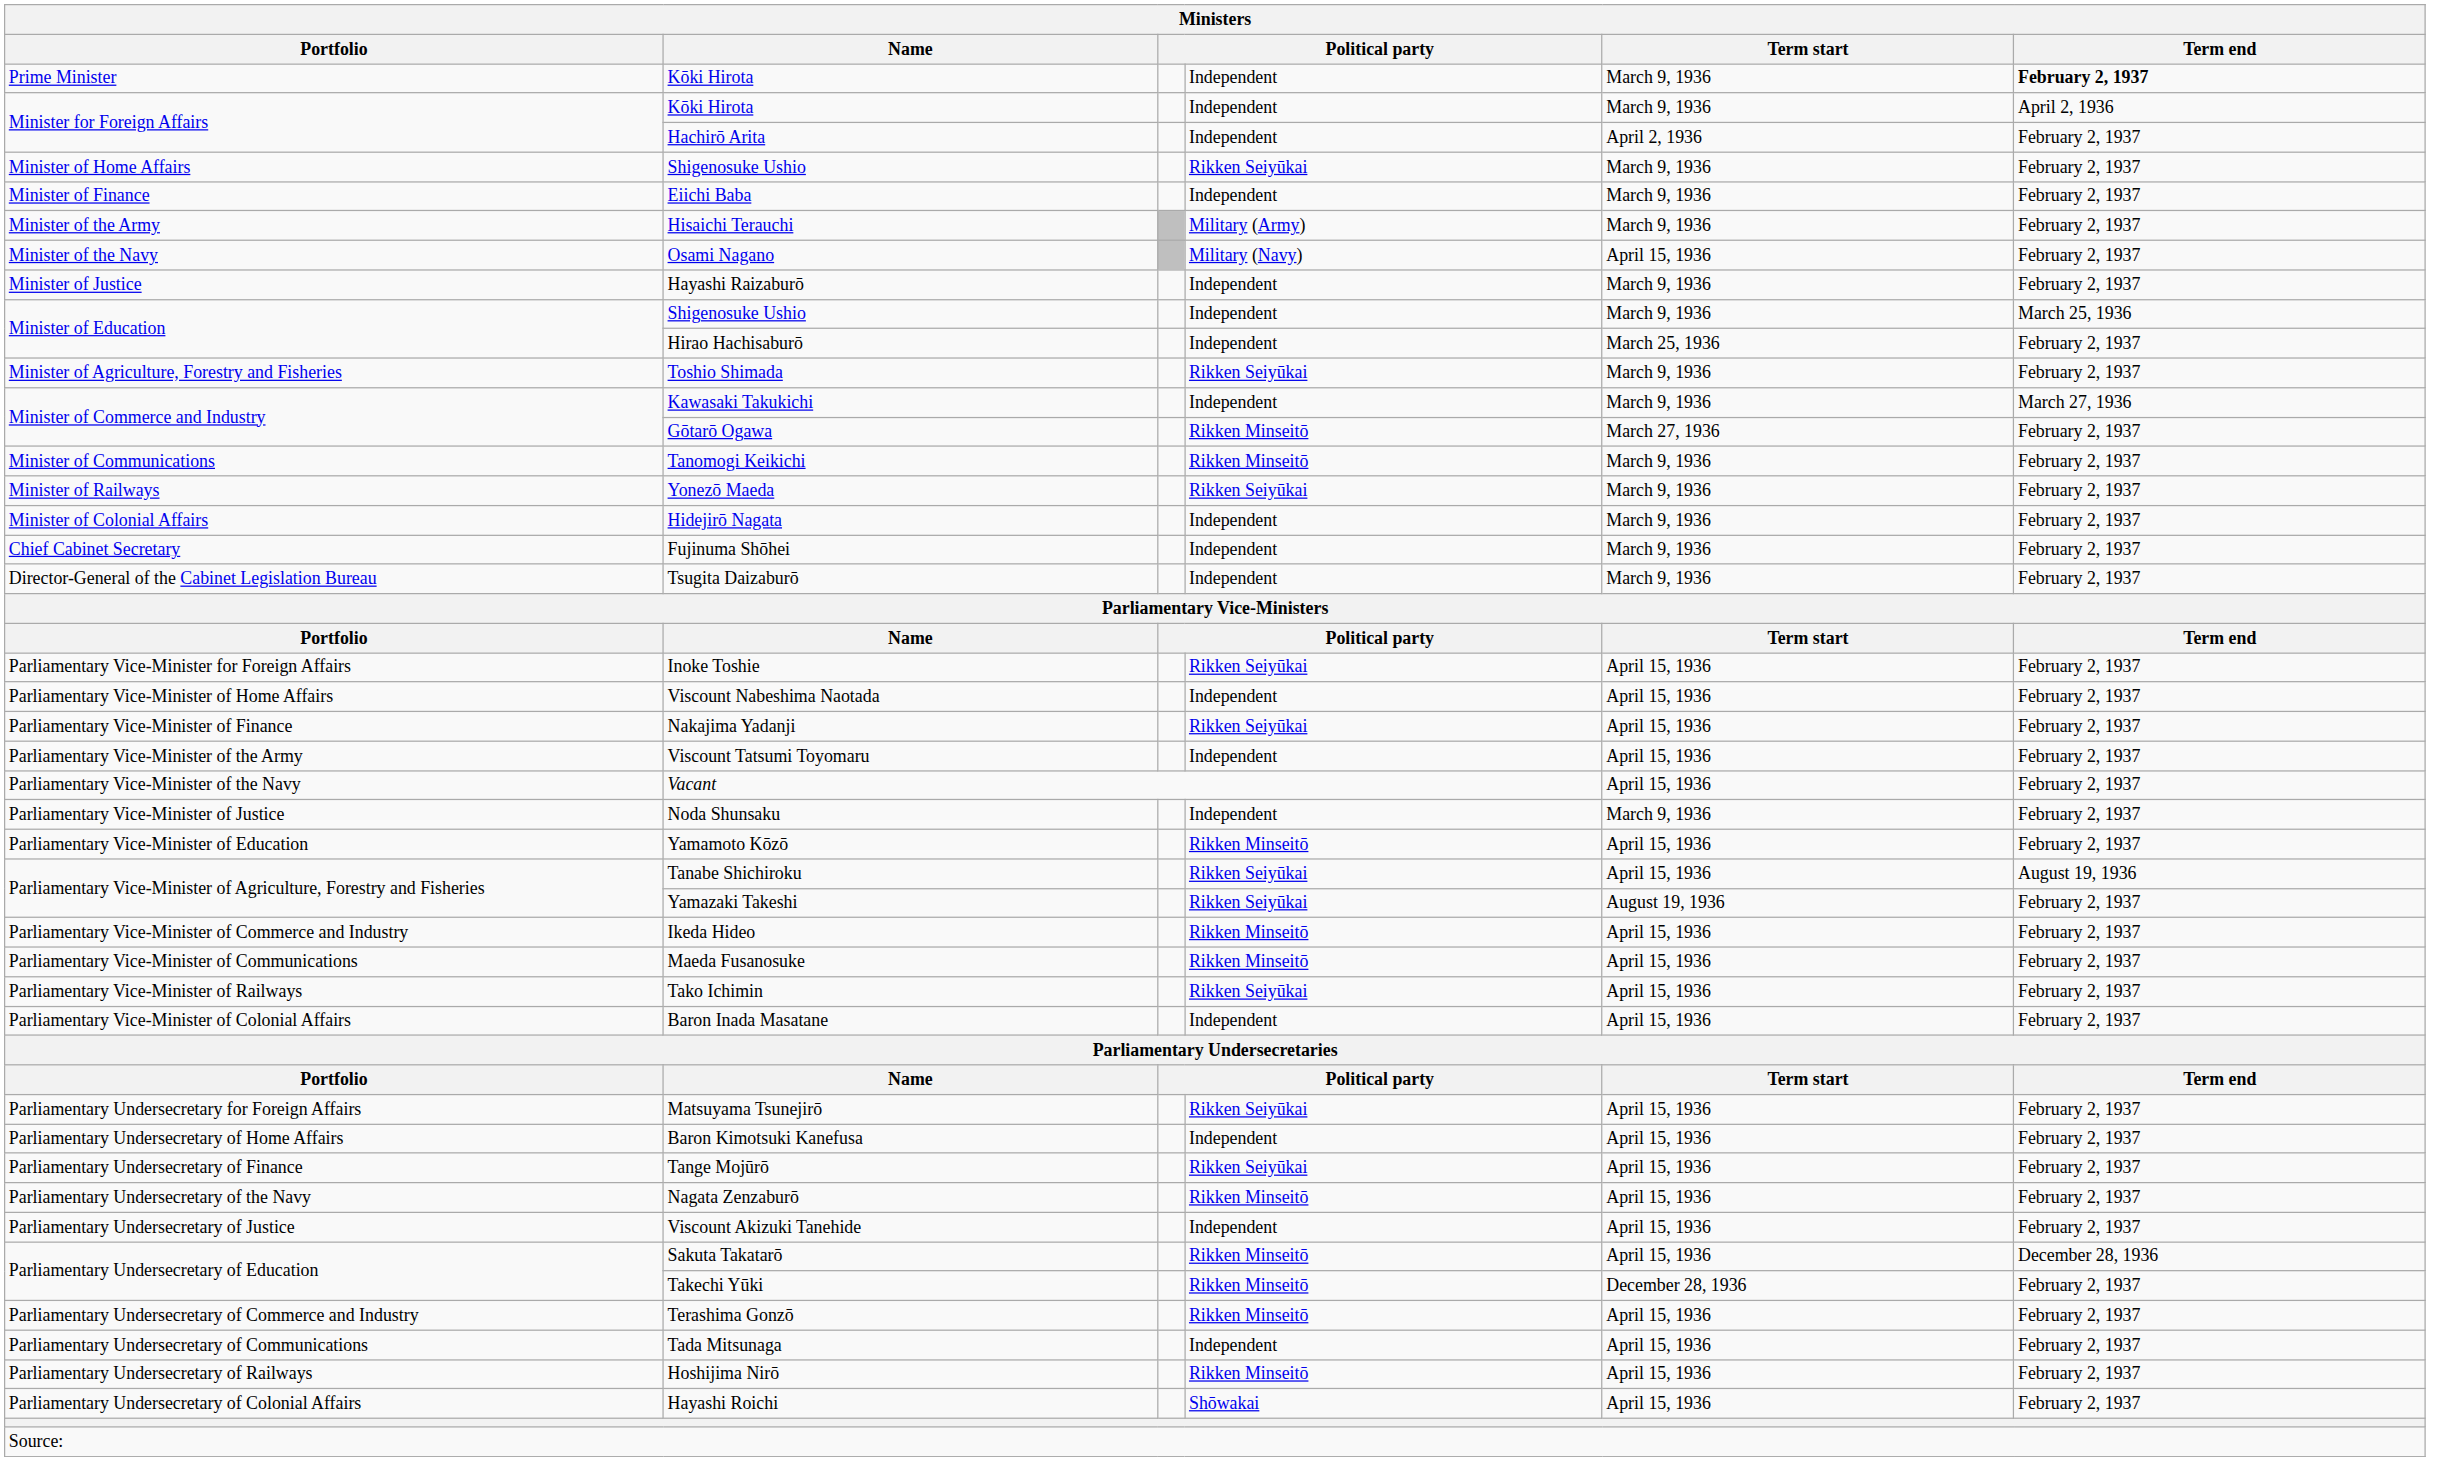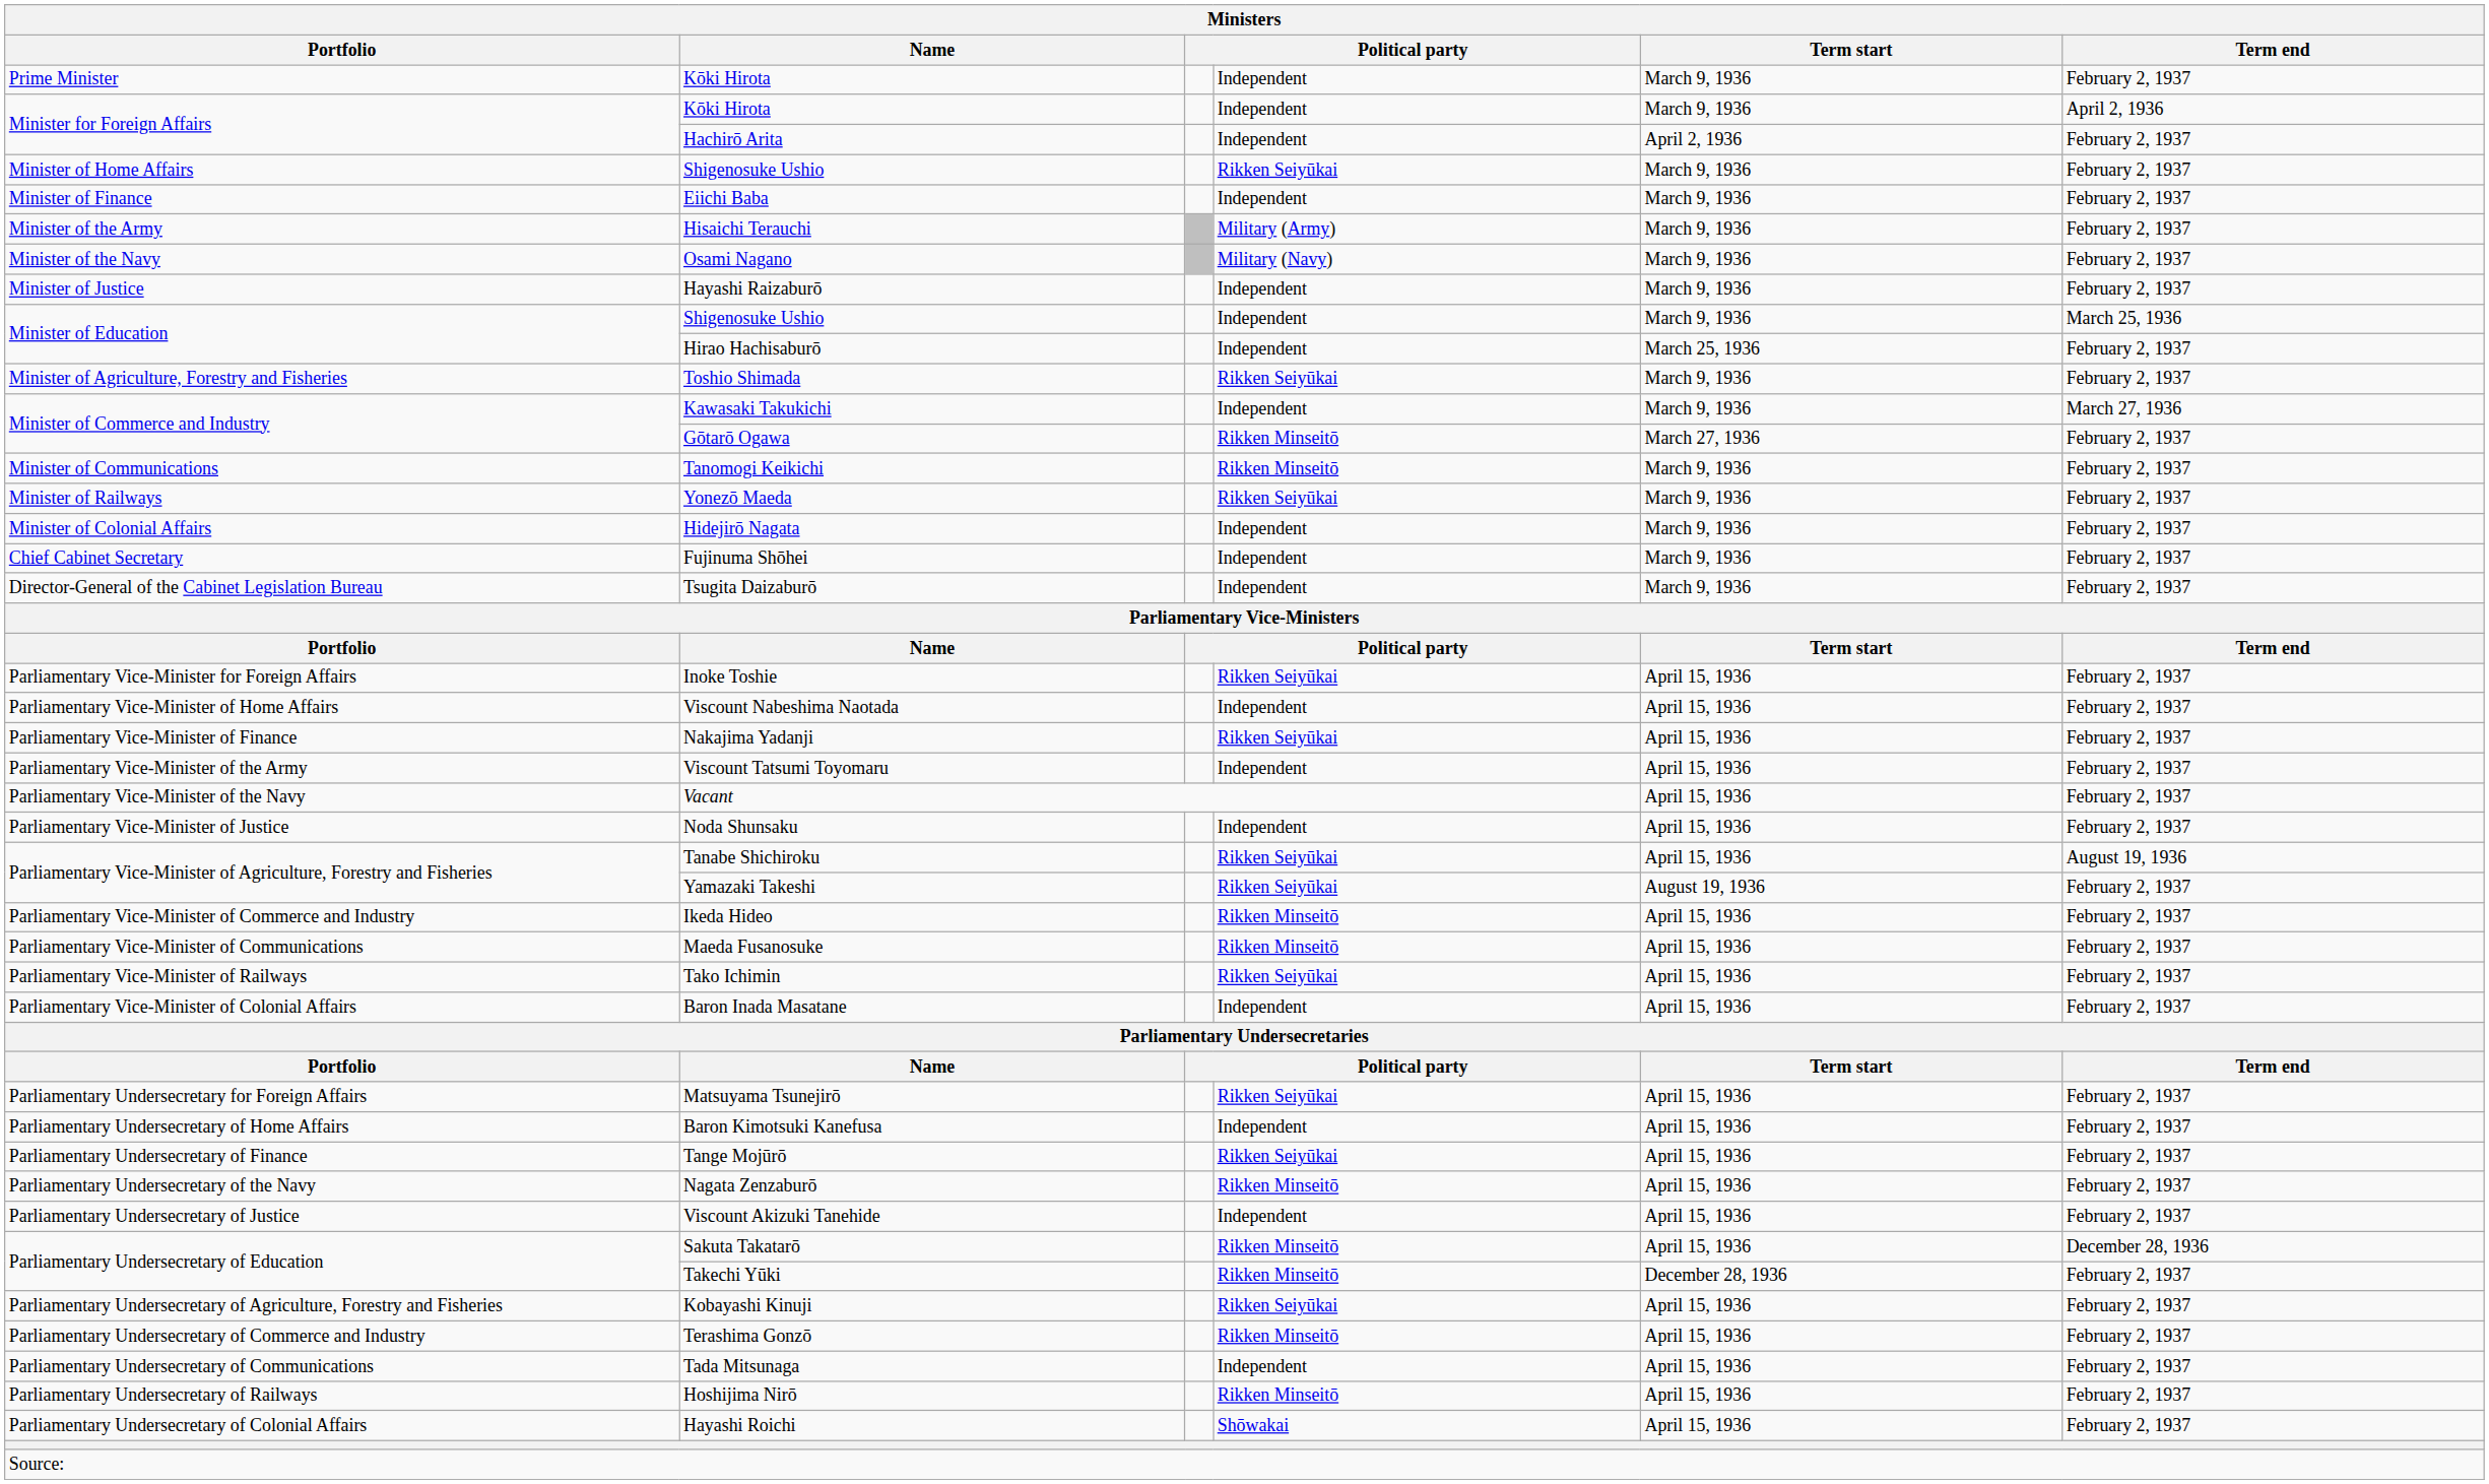Prime Minister / Kōki Hirota | Term end: bold -> normal
Osami Nagano | Term start: April 15, 1936 -> March 9, 1936
Noda Shunsaku | Term start: March 9, 1936 -> April 15, 1936
- row: Parliamentary Vice-Minister of Education | Yamamoto Kōzō | Rikken Minseitō | April 15, 1936 | February 2, 1937
+ row: Parliamentary Undersecretary of Agriculture, Forestry and Fisheries | Kobayashi Kinuji | Rikken Seiyūkai | April 15, 1936 | February 2, 1937
